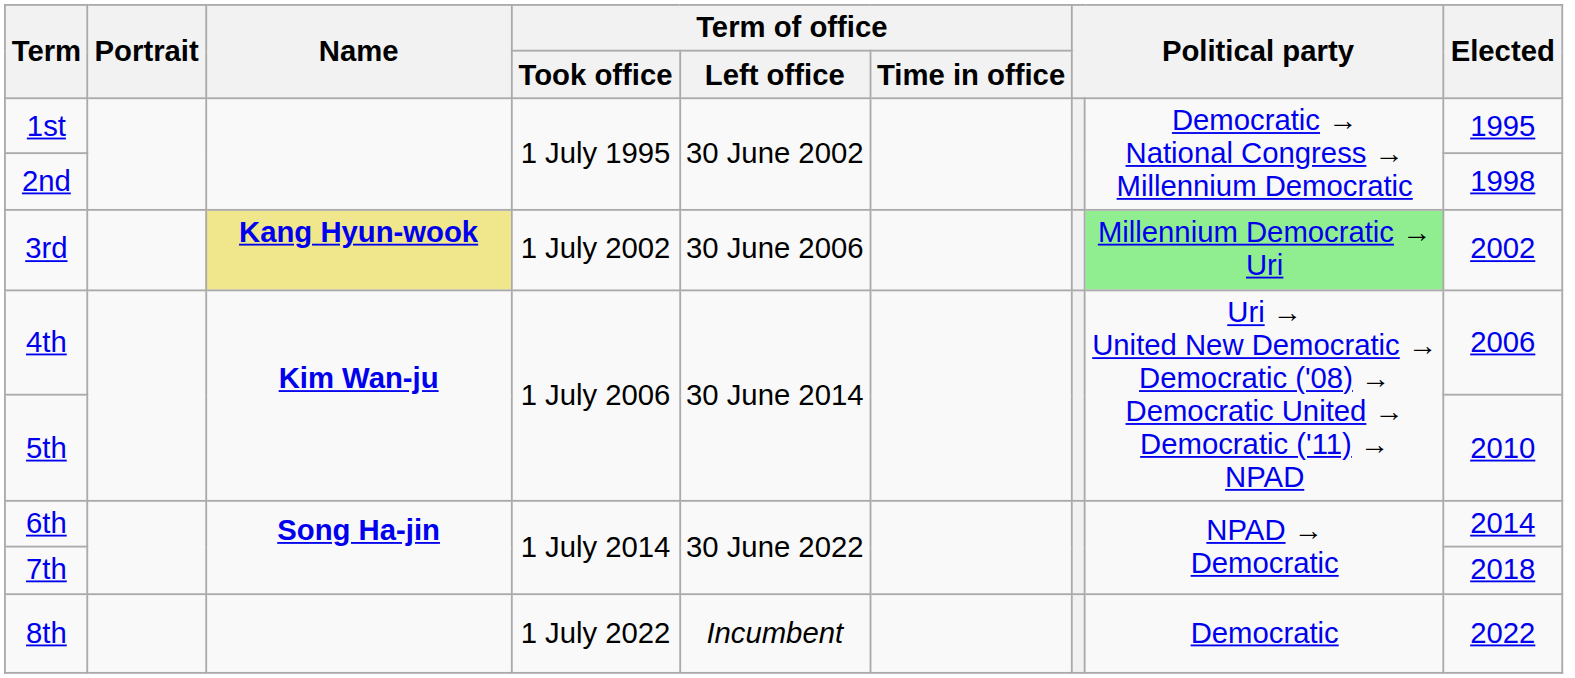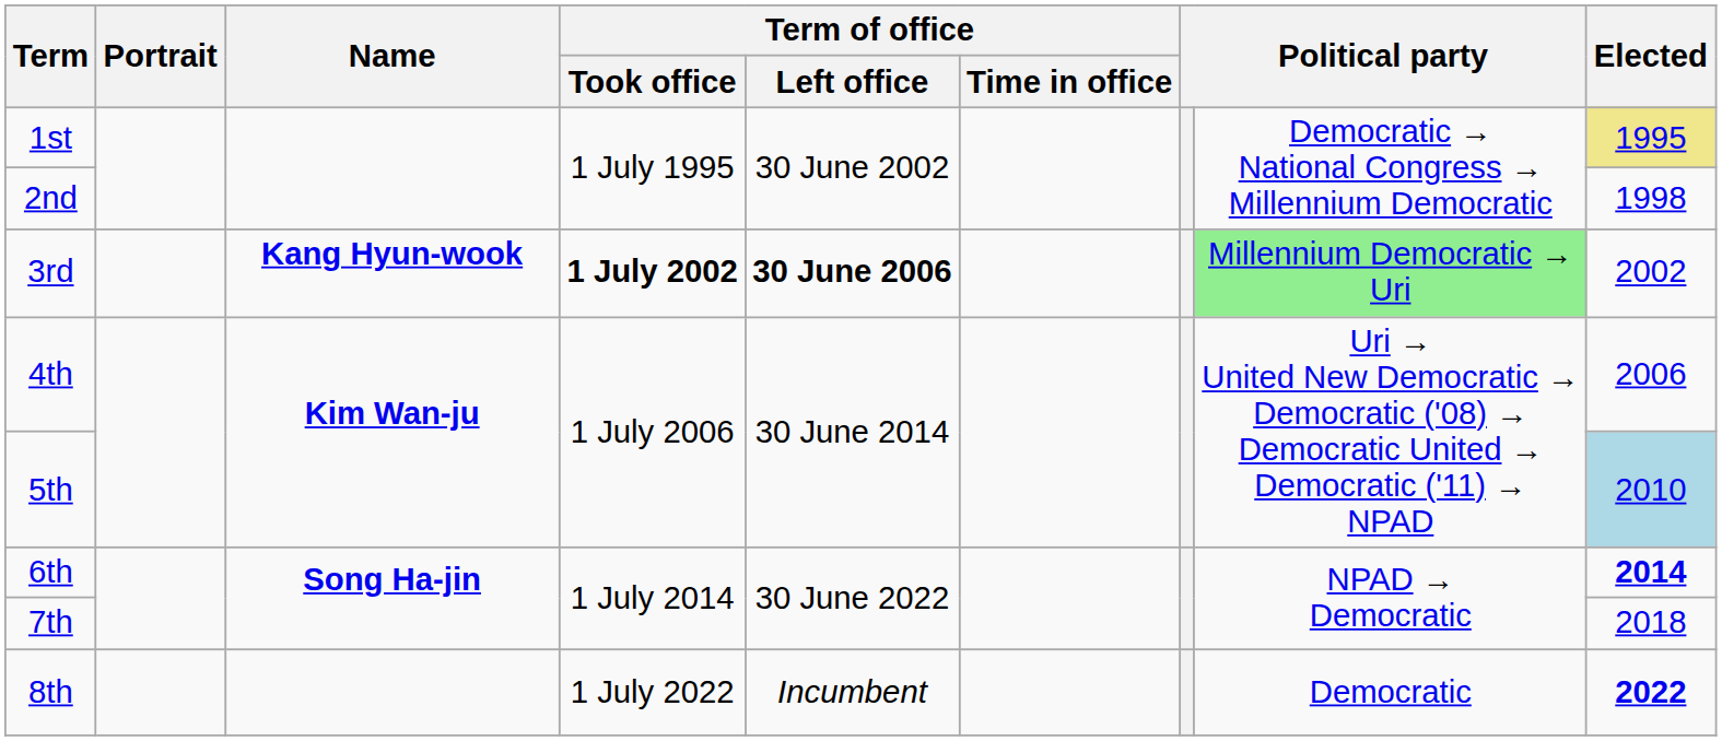1st | Elected: no background -> khaki background
3rd | Name: khaki background -> no background
3rd | Term of office / Took office: normal -> bold
3rd | Term of office / Left office: normal -> bold
5th | Elected: no background -> lightblue background
6th | Elected: normal -> bold
8th | Elected: normal -> bold
